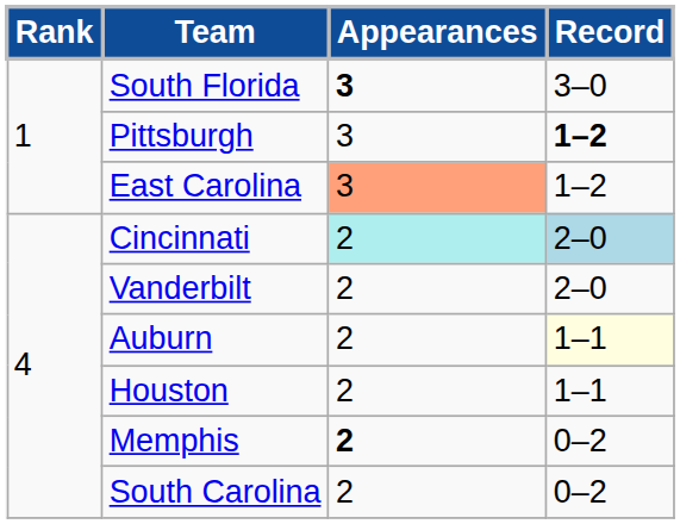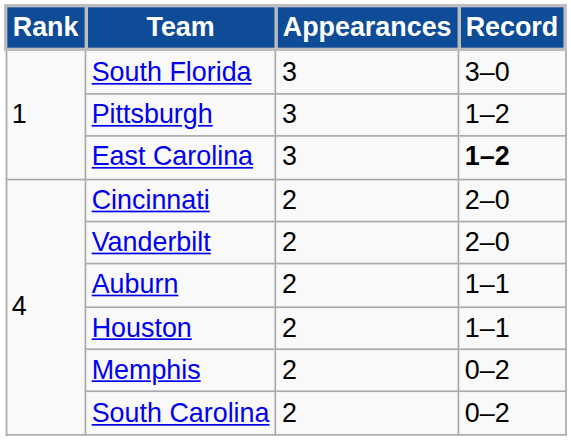South Florida | Appearances: bold -> normal
Pittsburgh | Record: bold -> normal
East Carolina | Appearances: lightsalmon background -> no background
East Carolina | Record: normal -> bold
Cincinnati | Appearances: paleturquoise background -> no background
Cincinnati | Record: lightblue background -> no background
Auburn | Record: lightyellow background -> no background
Memphis | Appearances: bold -> normal
